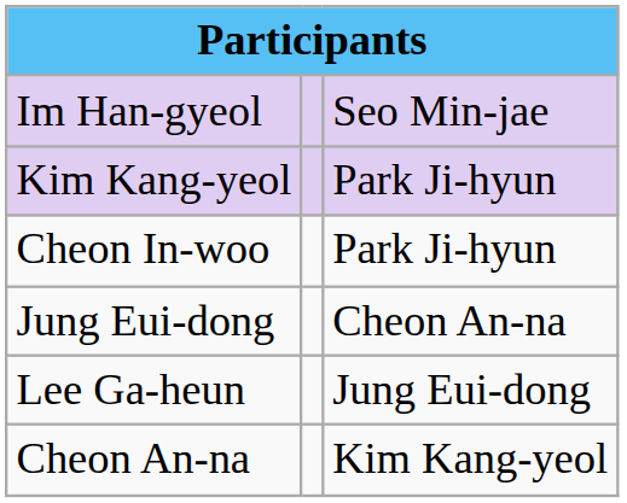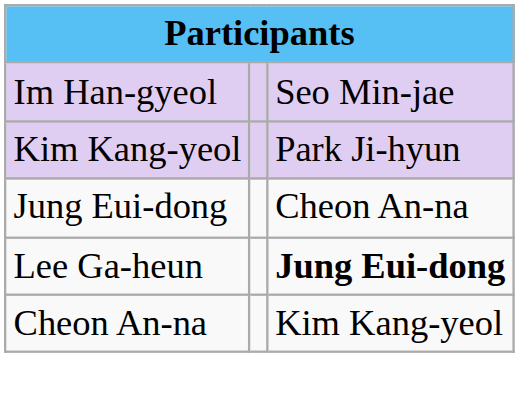- row: Cheon In-woo | Park Ji-hyun
Lee Ga-heun | column 3: normal -> bold
